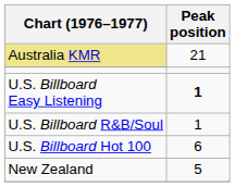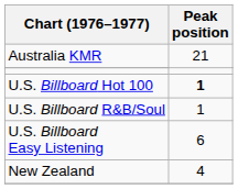row 2 | Chart (1976–1977): khaki background -> no background
row 4 | Chart (1976–1977): U.S. Billboard Easy Listening -> U.S. Billboard Hot 100
row 6 | Chart (1976–1977): U.S. Billboard Hot 100 -> U.S. Billboard Easy Listening
row 7 | Peak position: 5 -> 4
